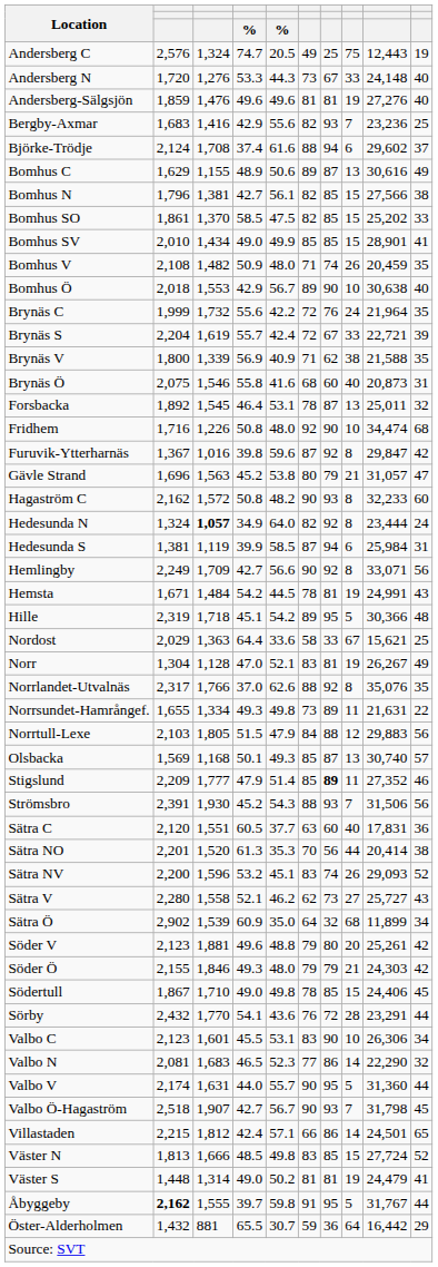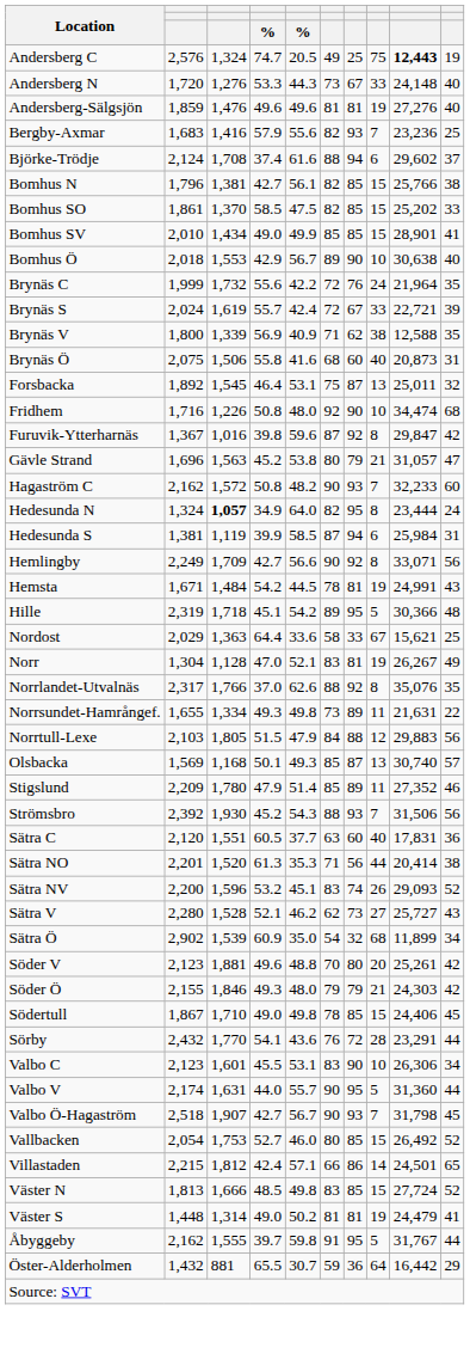Andersberg C | column 9: normal -> bold
Bergby-Axmar | column 4: 42.9 -> 57.9
- row: Bomhus C | 1,629 | 1,155 | 48.9 | 50.6 | 89 | 87 | 13 | 30,616 | 49
Bomhus N | column 9: 27,566 -> 25,766
- row: Bomhus V | 2,108 | 1,482 | 50.9 | 48.0 | 71 | 74 | 26 | 20,459 | 35
Brynäs S | column 2: 2,204 -> 2,024
Brynäs V | column 9: 21,588 -> 12,588
Brynäs Ö | column 3: 1,546 -> 1,506
Forsbacka | column 6: 78 -> 75
Hagaström C | column 8: 8 -> 7
Hedesunda N | column 7: 92 -> 95
Stigslund | column 3: 1,777 -> 1,780
Stigslund | column 7: bold -> normal
Strömsbro | column 2: 2,391 -> 2,392
Sätra NO | column 6: 70 -> 71
Sätra V | column 3: 1,558 -> 1,528
Sätra Ö | column 6: 64 -> 54
Söder V | column 6: 79 -> 70
- row: Valbo N | 2,081 | 1,683 | 46.5 | 52.3 | 77 | 86 | 14 | 22,290 | 32
+ row: Vallbacken | 2,054 | 1,753 | 52.7 | 46.0 | 80 | 85 | 15 | 26,492 | 52
Åbyggeby | column 2: bold -> normal
